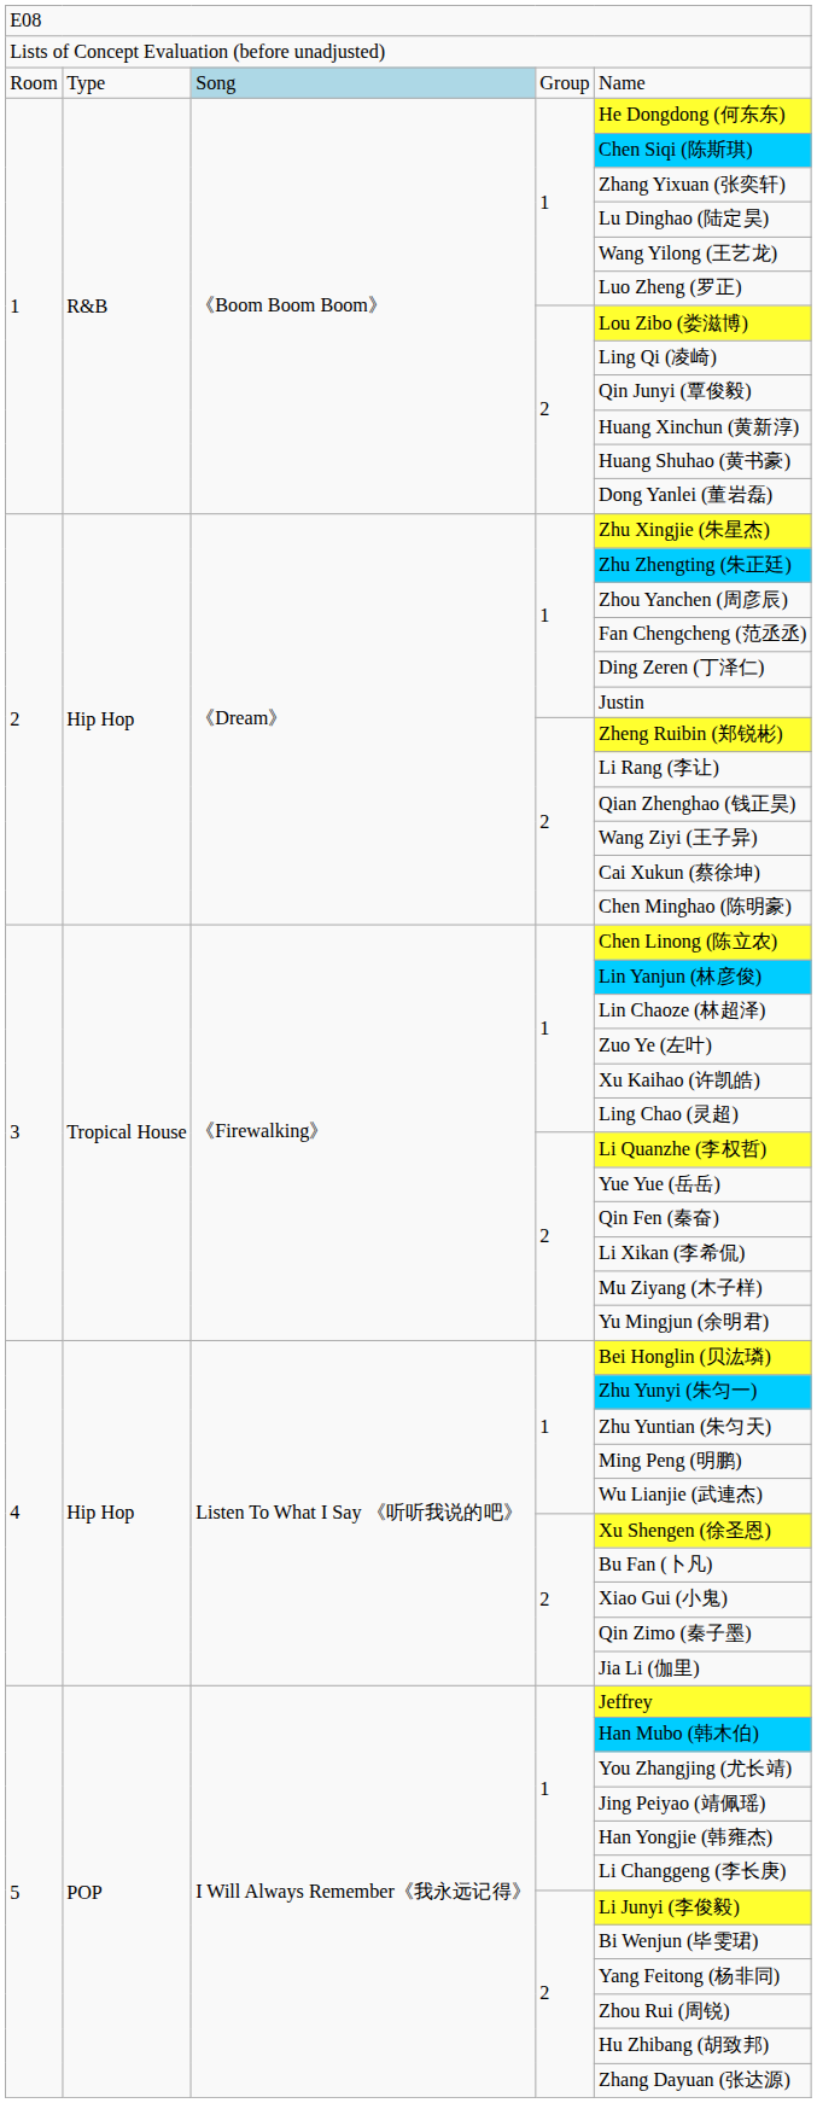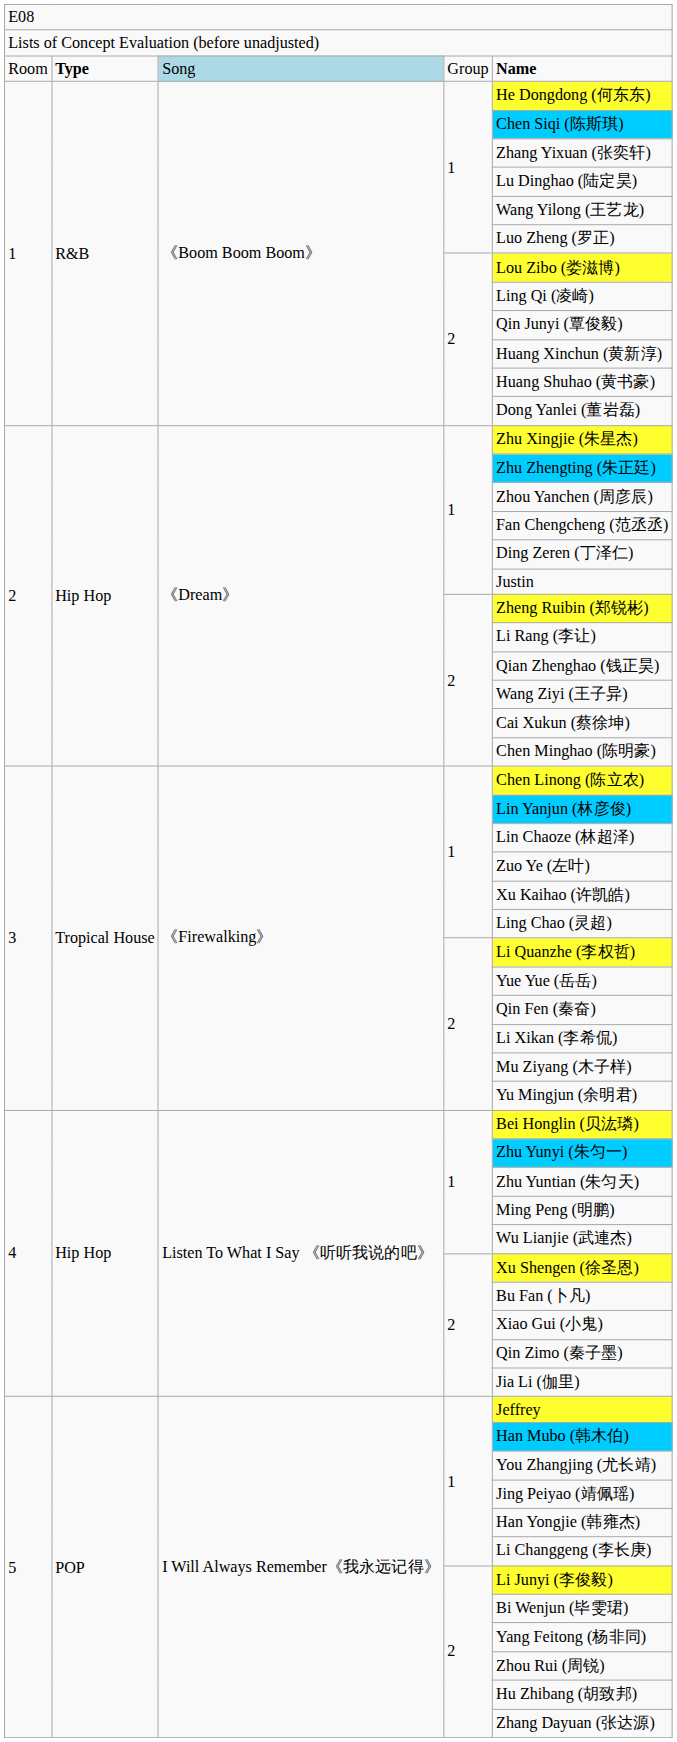Room | column 2: normal -> bold
Room | column 5: normal -> bold
